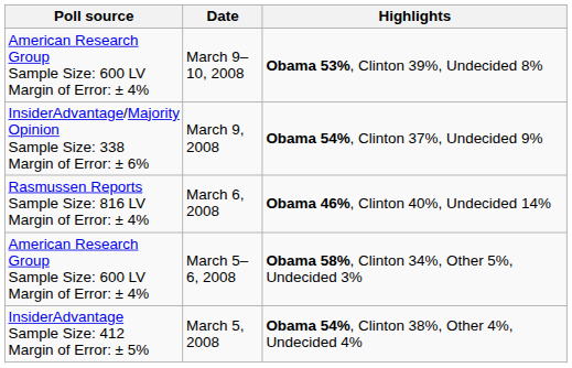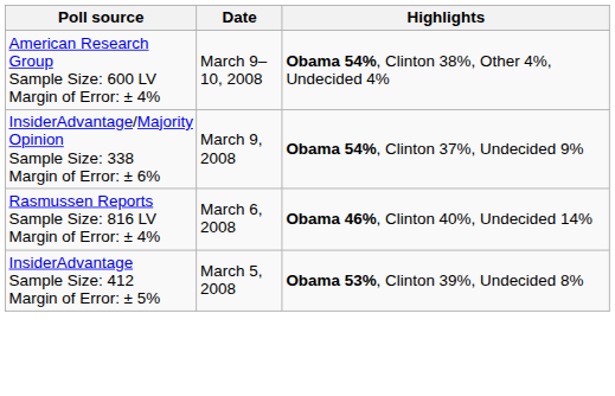March 9–10, 2008 | Highlights: Obama 53%, Clinton 39%, Undecided 8% -> Obama 54%, Clinton 38%, Other 4%, Undecided 4%
- row: American Research Group Sample Size: 600 LV Margin of Error: ± 4% | March 5–6, 2008 | Obama 58%, Clinton 34%, Other 5%, Undecided 3%
March 5, 2008 | Highlights: Obama 54%, Clinton 38%, Other 4%, Undecided 4% -> Obama 53%, Clinton 39%, Undecided 8%
